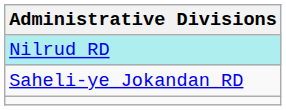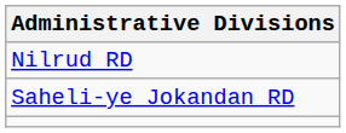row 2 | column 1: paleturquoise background -> no background
